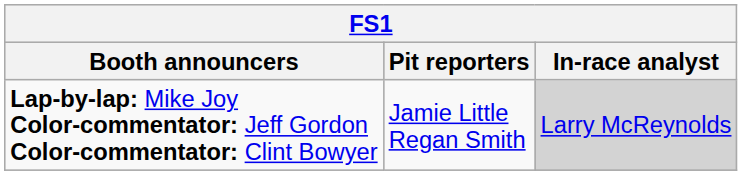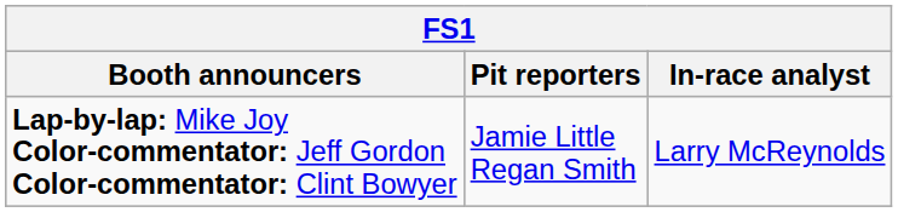row 3 | In-race analyst: lightgrey background -> no background
